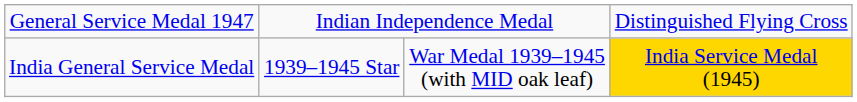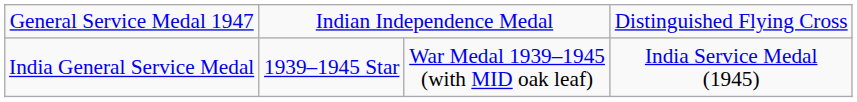India General Service Medal | column 4: gold background -> no background
